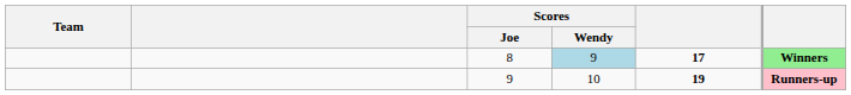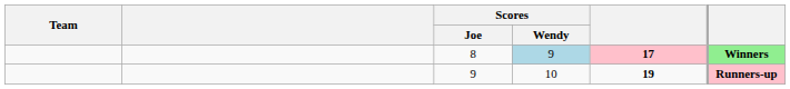8 | column 5: no background -> pink background
